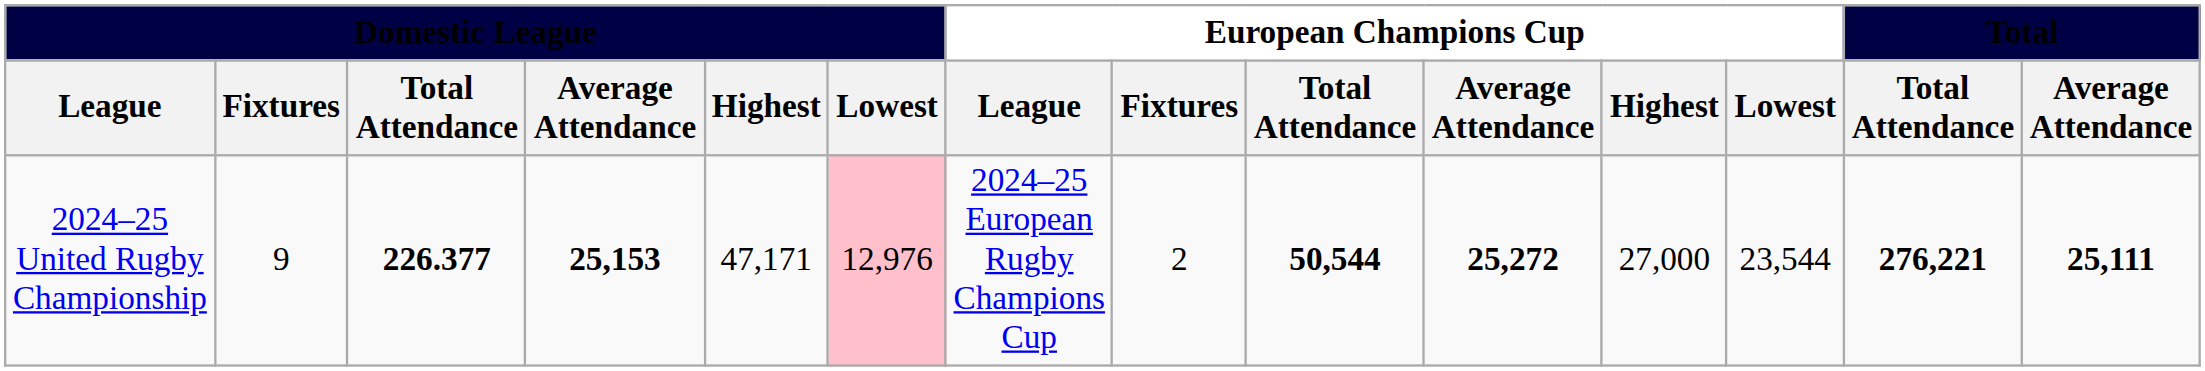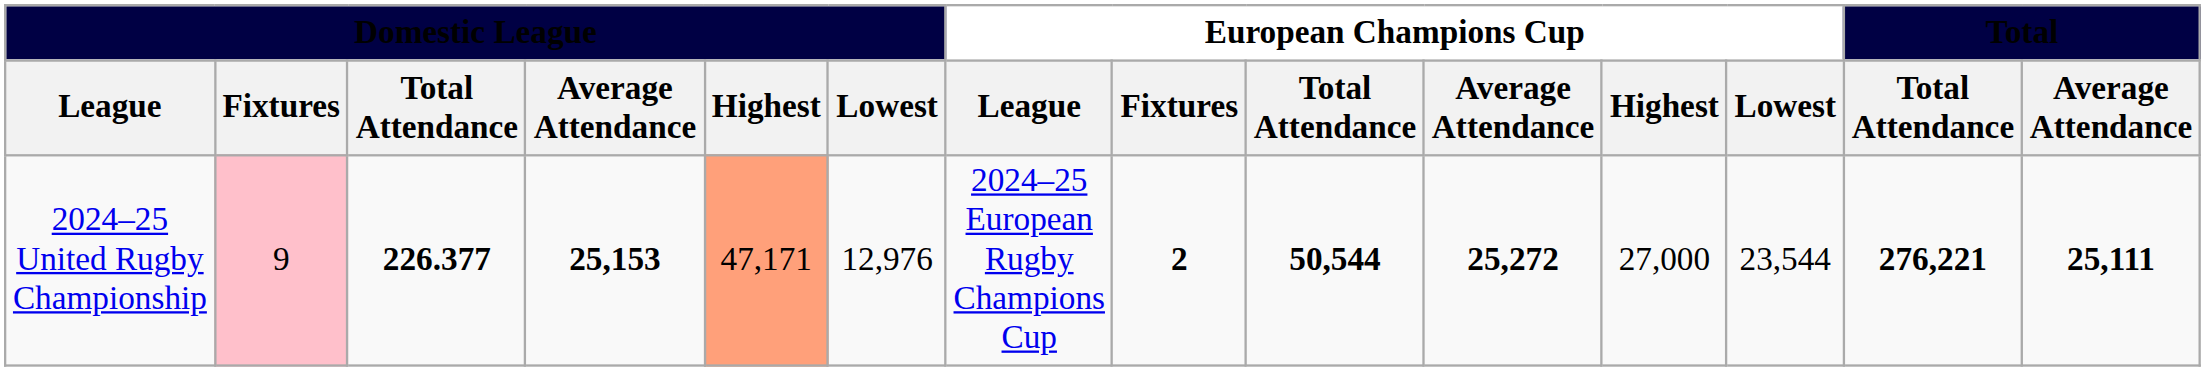2024–25 United Rugby Championship | column 2: no background -> pink background
2024–25 United Rugby Championship | column 5: no background -> lightsalmon background
2024–25 United Rugby Championship | column 6: pink background -> no background
2024–25 United Rugby Championship | column 8: normal -> bold
